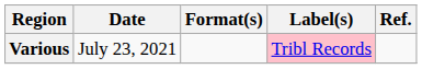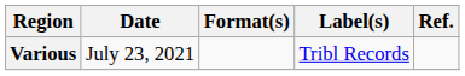Various | Label(s): pink background -> no background
